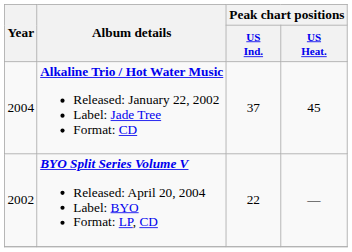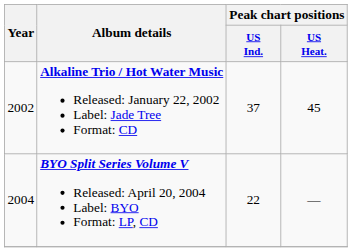row 3 | Year: 2004 -> 2002
row 4 | Year: 2002 -> 2004
